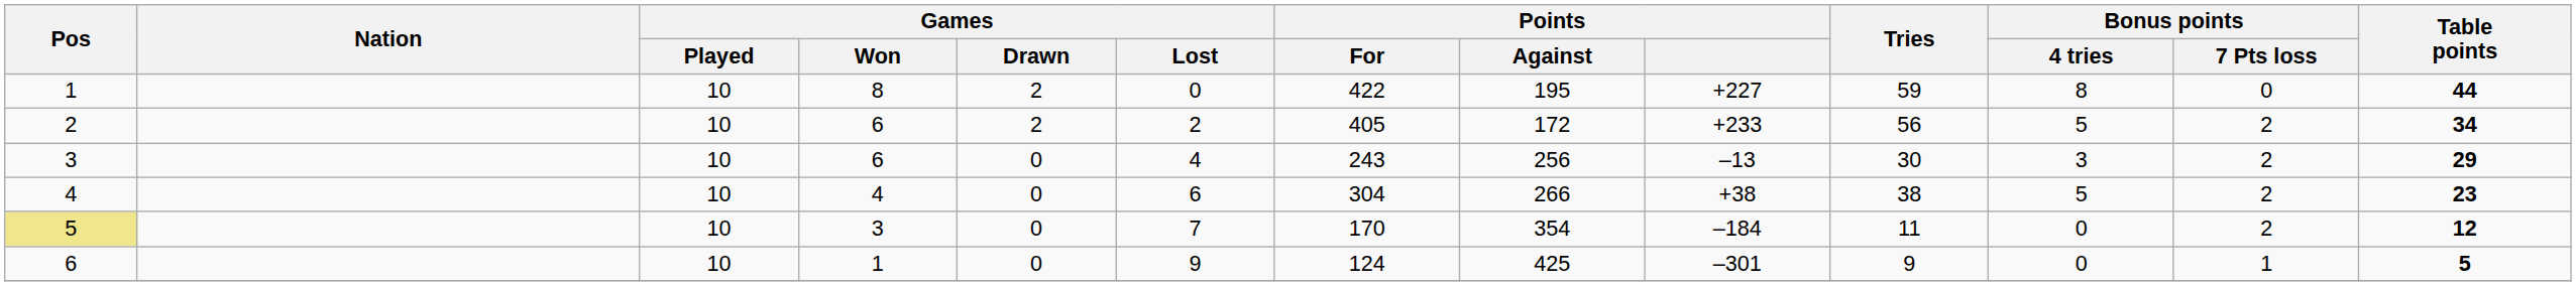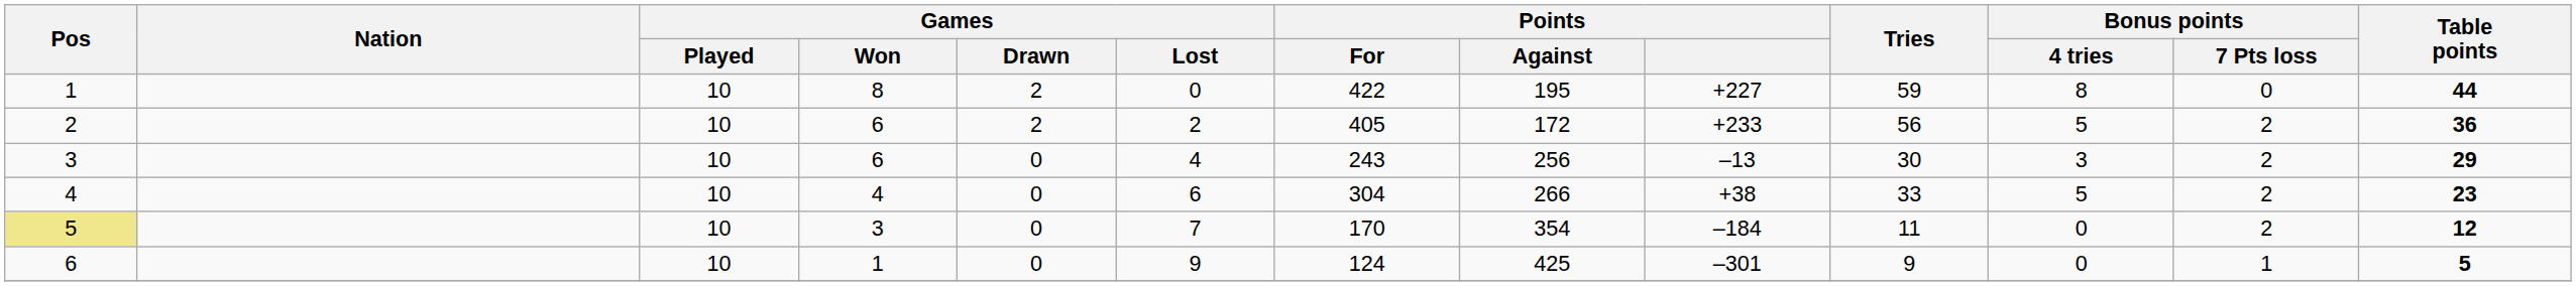row 4 | Table points: 34 -> 36
row 6 | Tries: 38 -> 33
